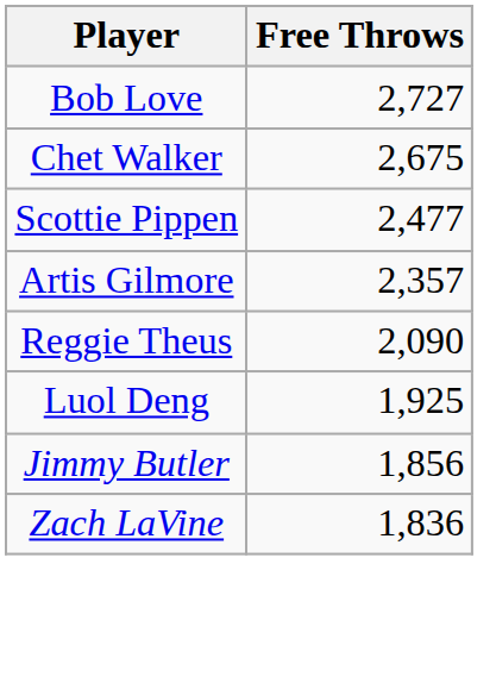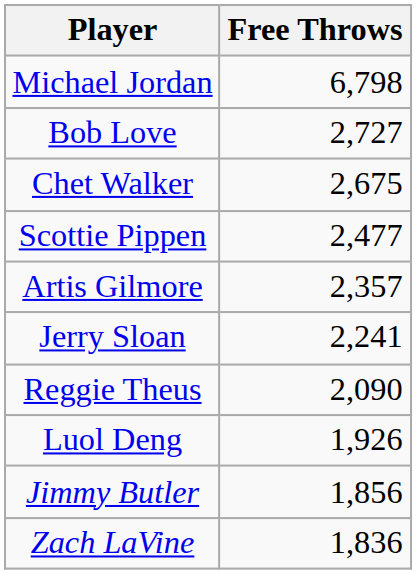+ row: Michael Jordan | 6,798
+ row: Jerry Sloan | 2,241
Luol Deng | Free Throws: 1,925 -> 1,926
